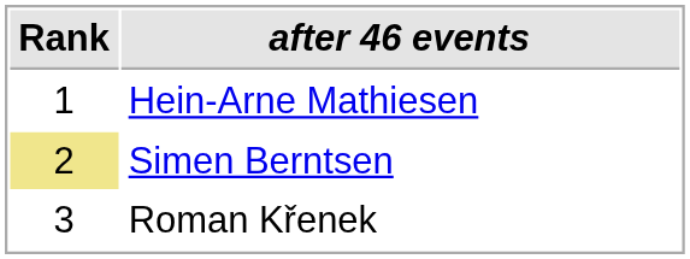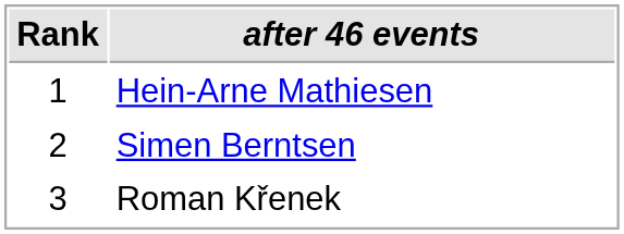Simen Berntsen | Rank: khaki background -> no background
